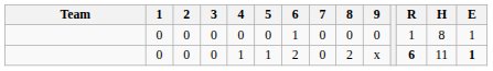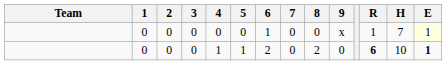row 2 | 9: 0 -> x
row 2 | H: 8 -> 7
row 2 | E: no background -> lightyellow background
row 3 | 9: x -> 0
row 3 | H: 11 -> 10
